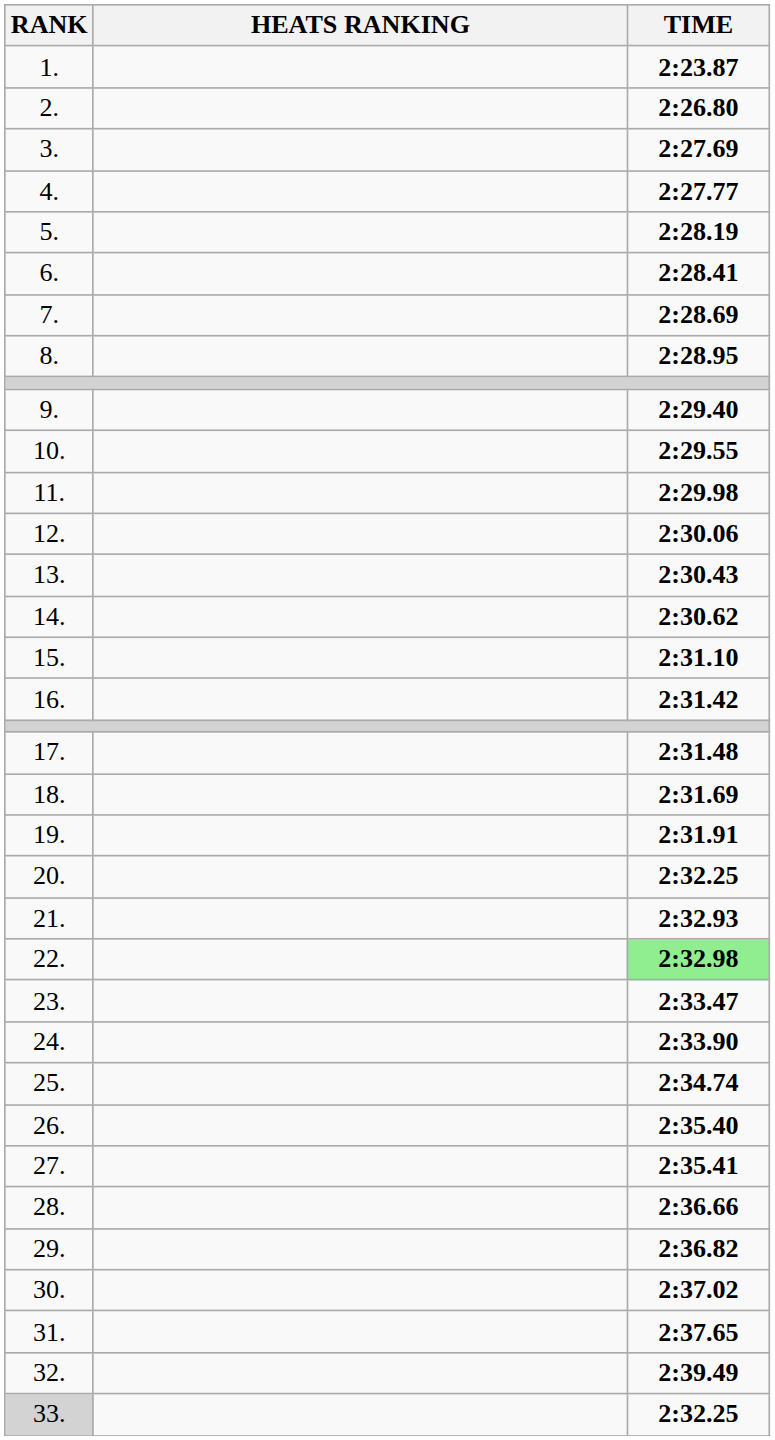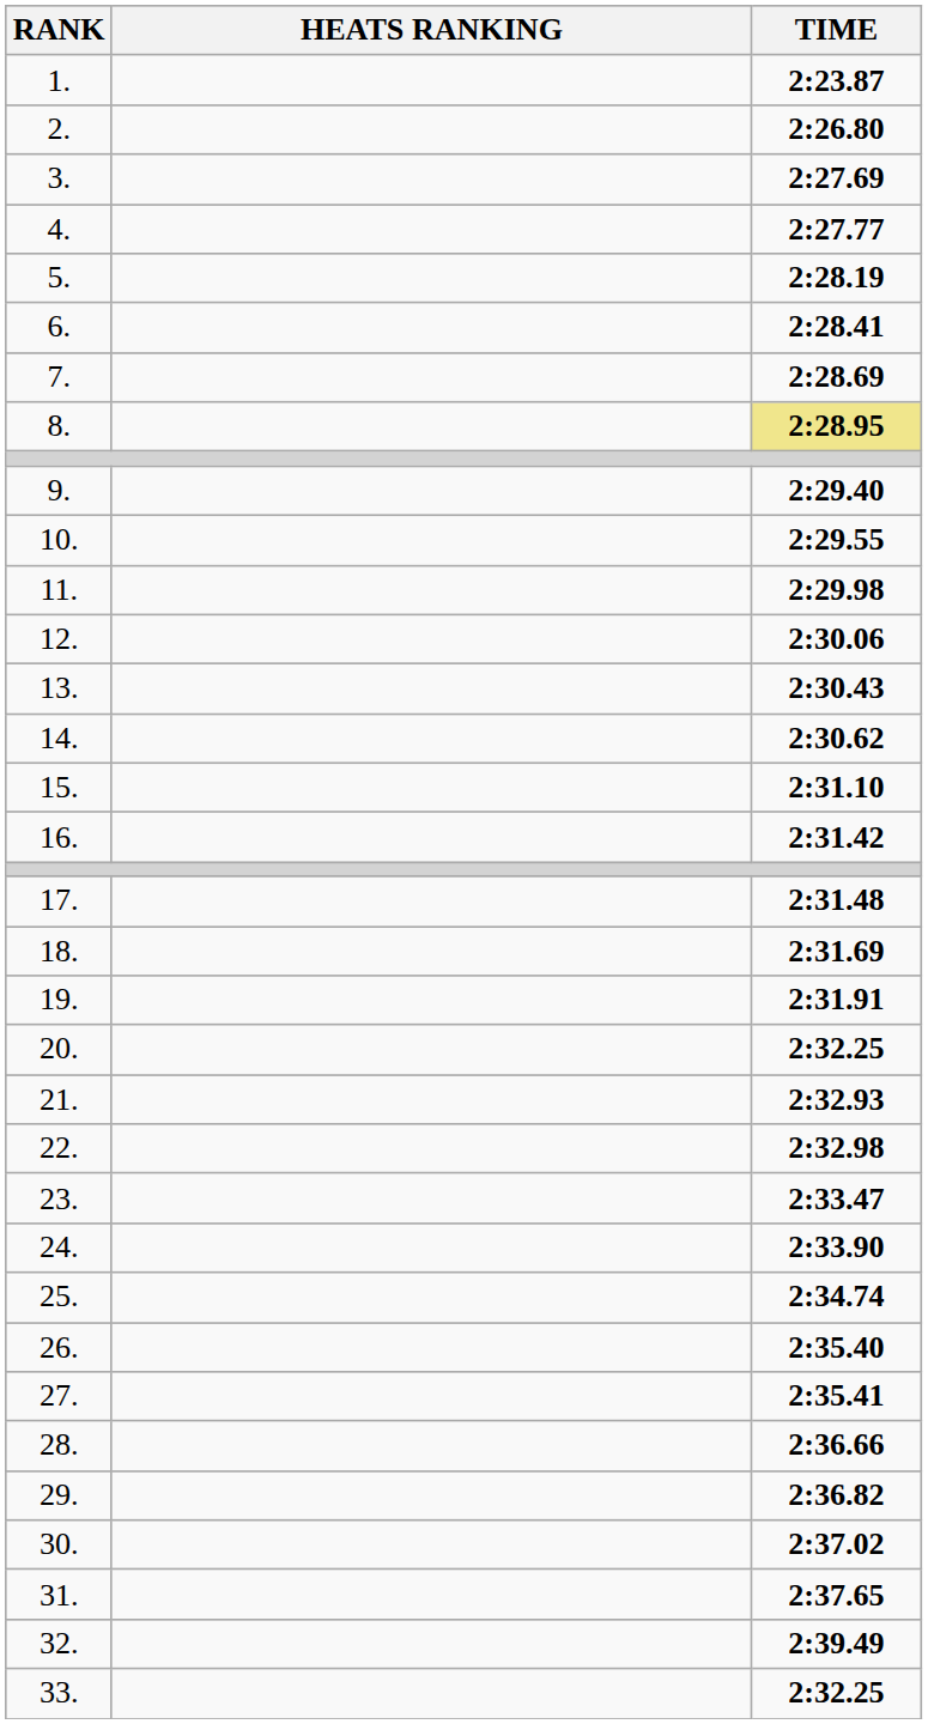8. | TIME: no background -> khaki background
22. | TIME: lightgreen background -> no background
33. | RANK: lightgrey background -> no background
